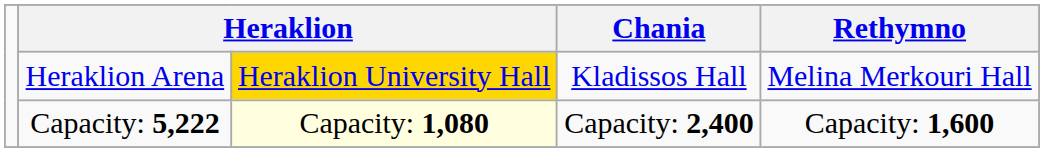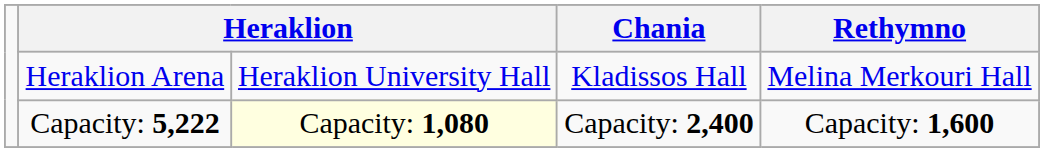Heraklion Arena | column 3: gold background -> no background
